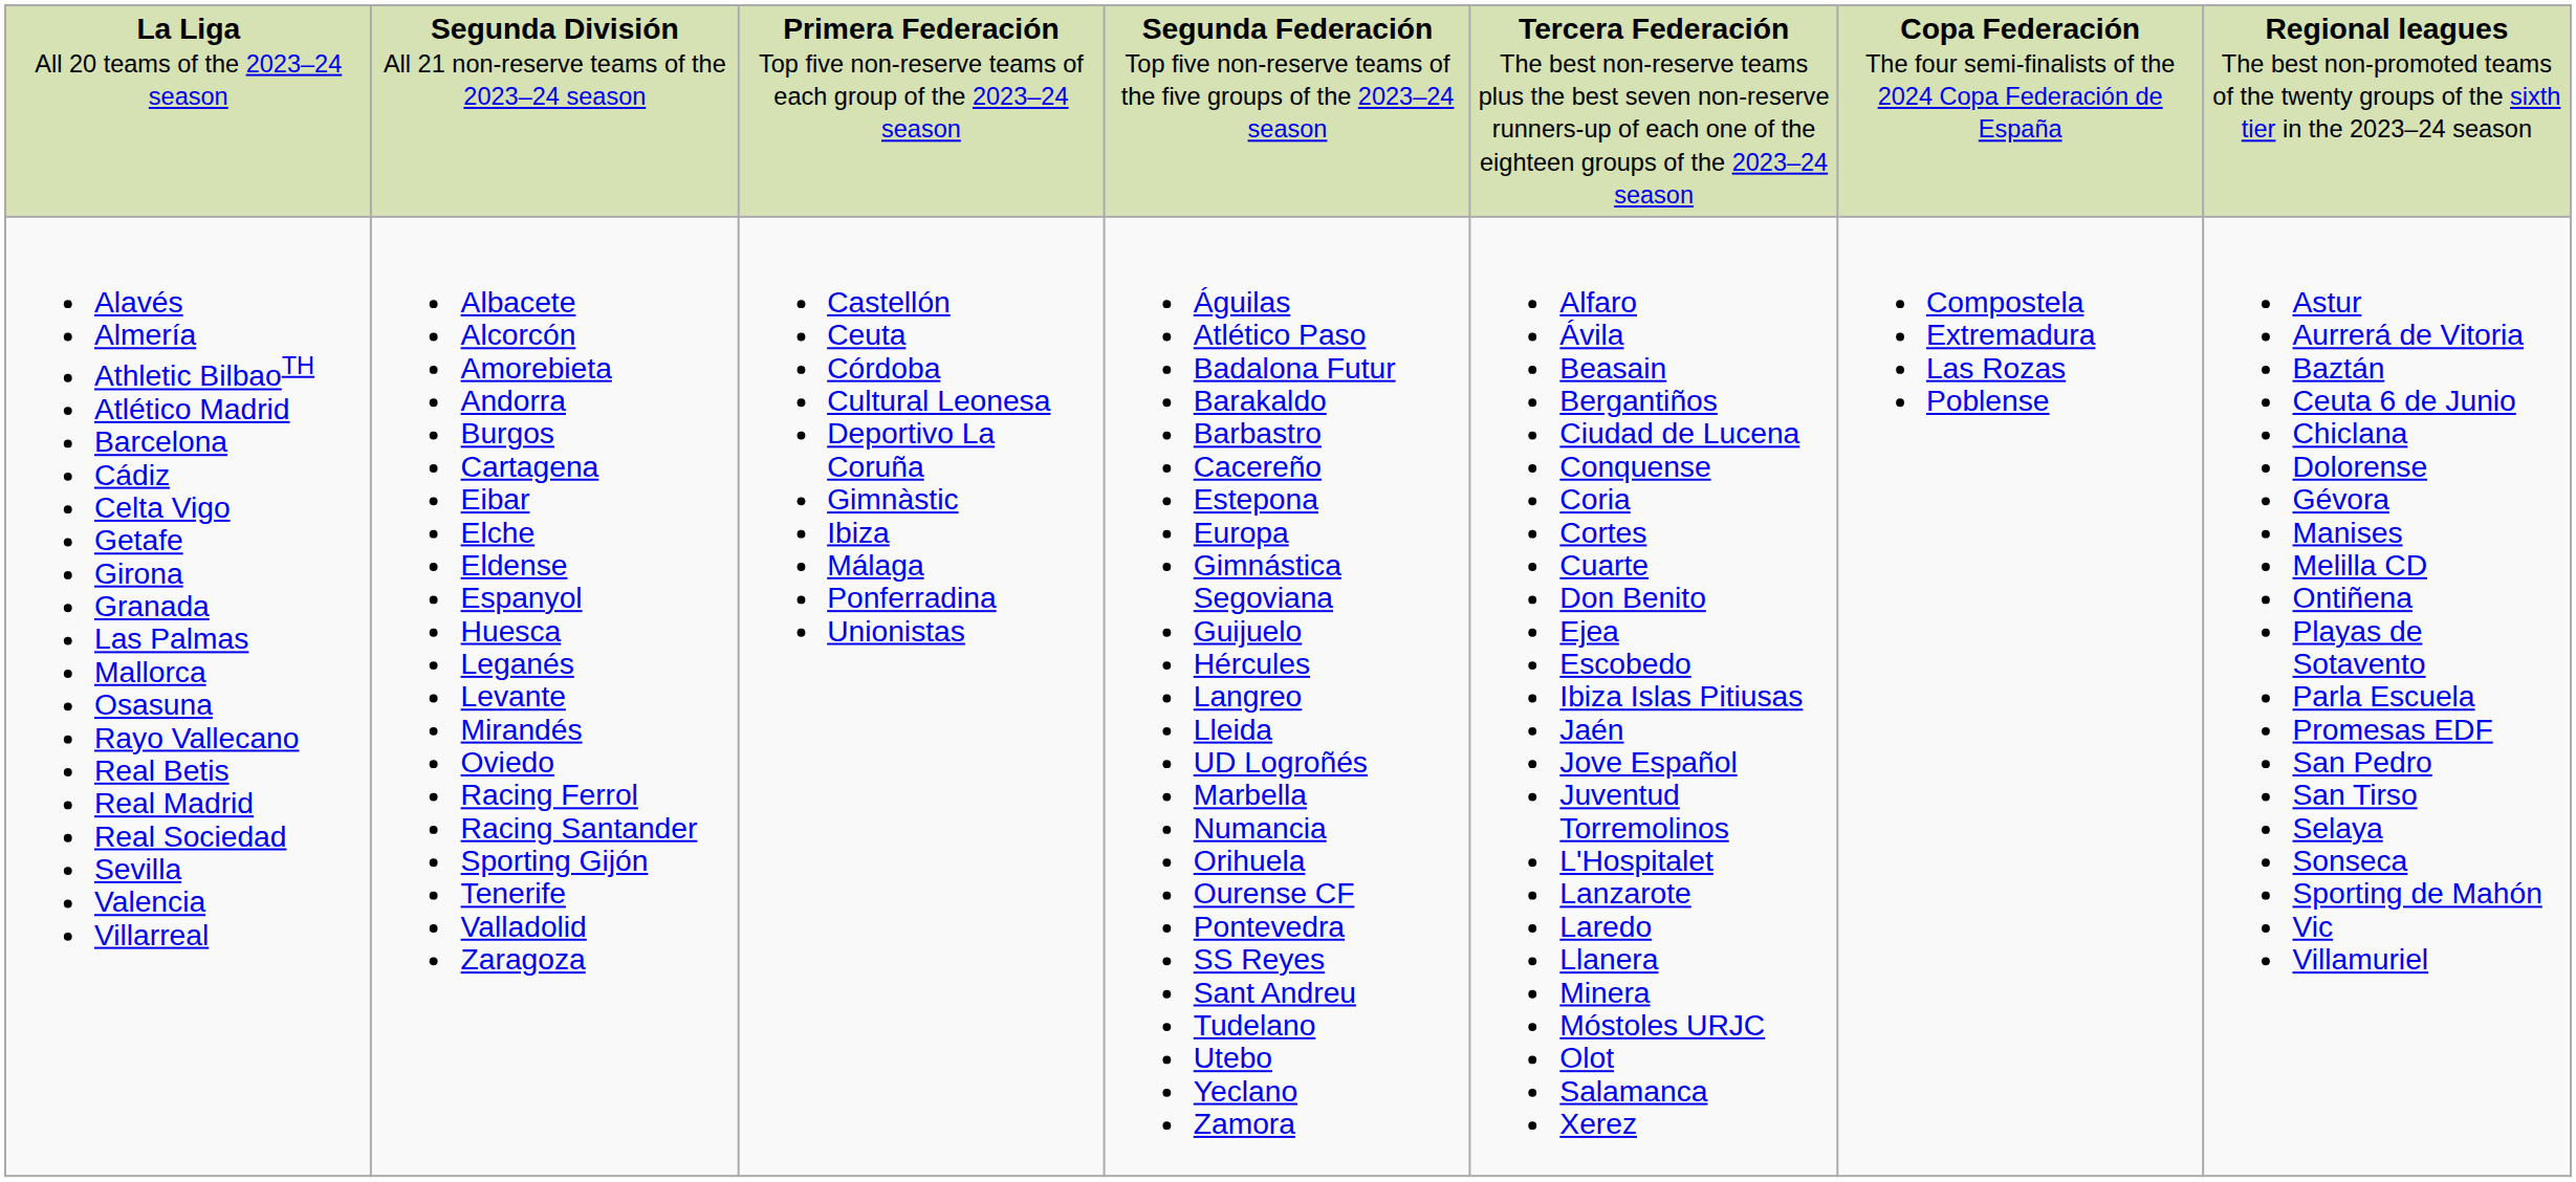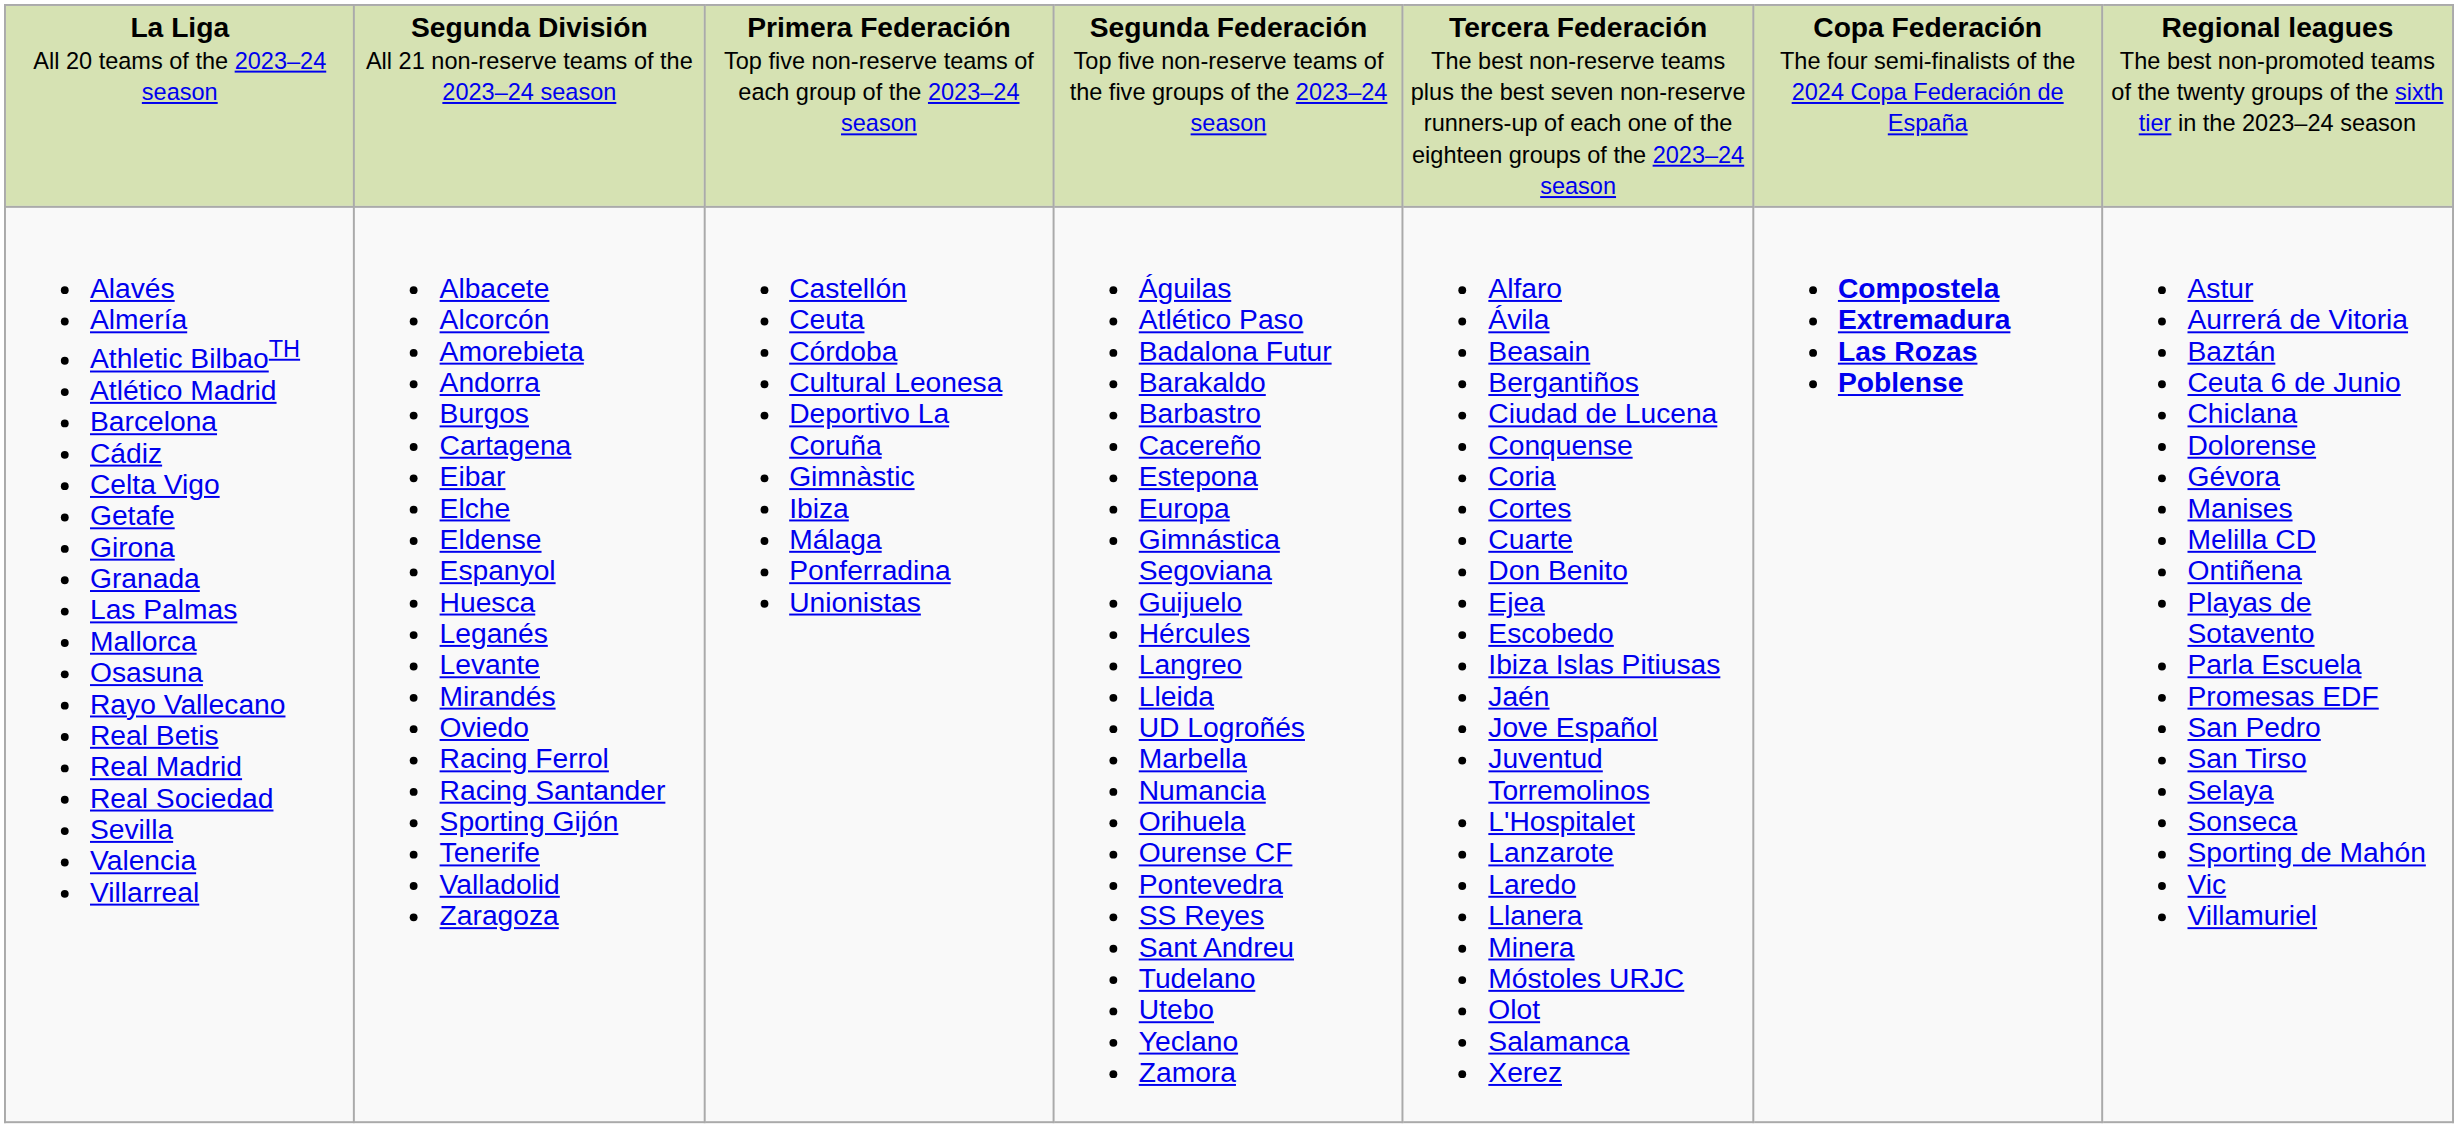row 2 | column 6: normal -> bold
